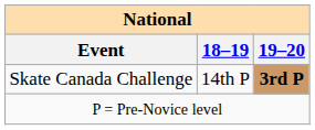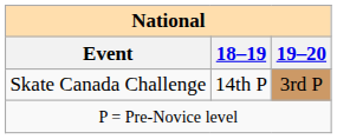Skate Canada Challenge | 19–20: bold -> normal
